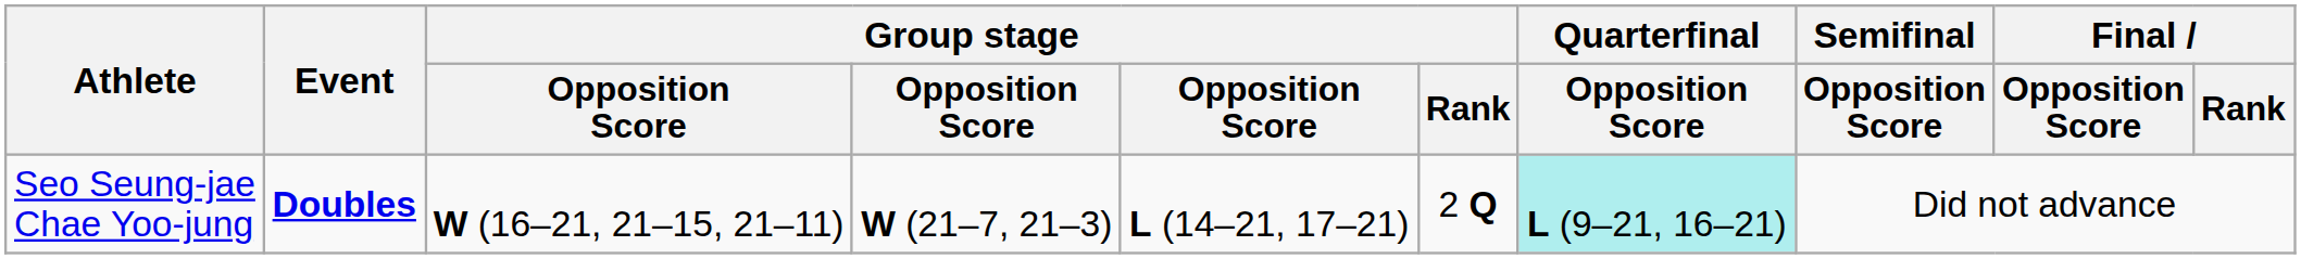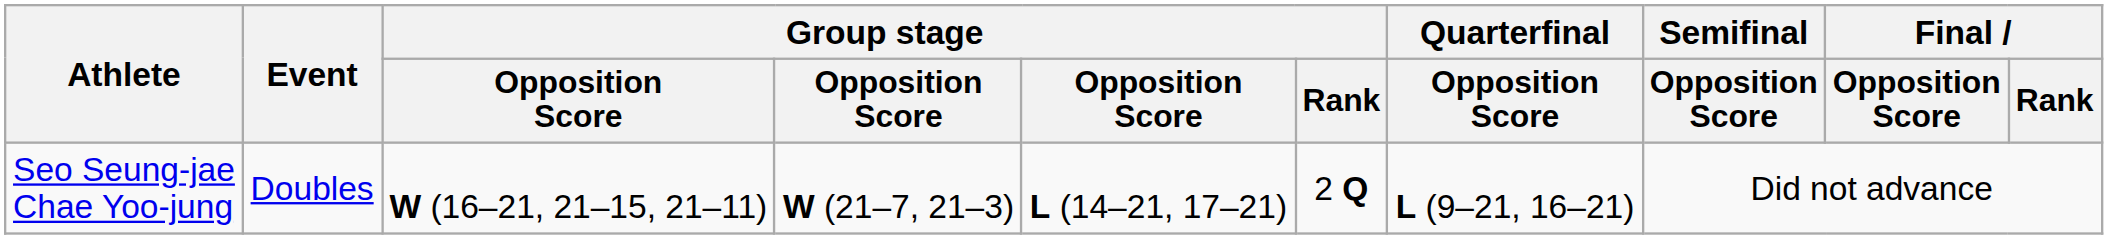Seo Seung-jae Chae Yoo-jung | Event: bold -> normal
Seo Seung-jae Chae Yoo-jung | Quarterfinal / Opposition Score: paleturquoise background -> no background
